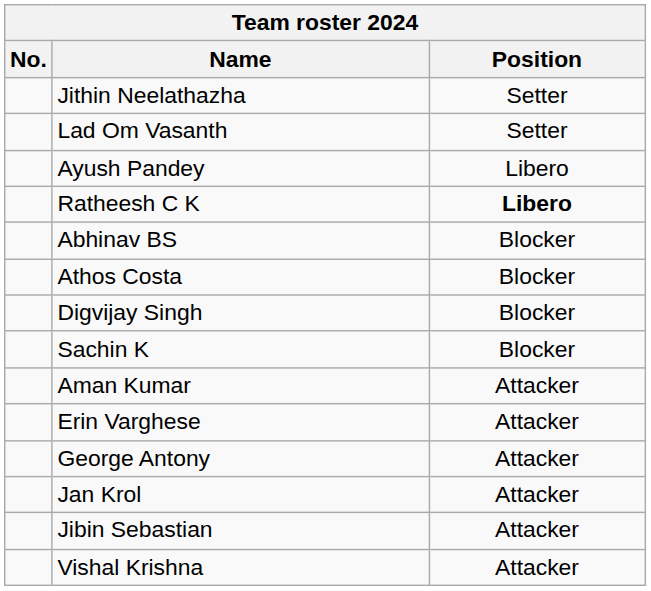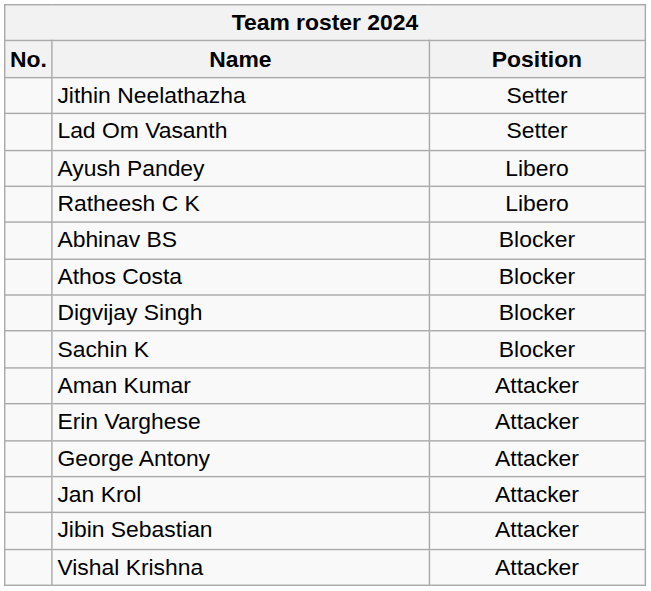Ratheesh C K | Position: bold -> normal
